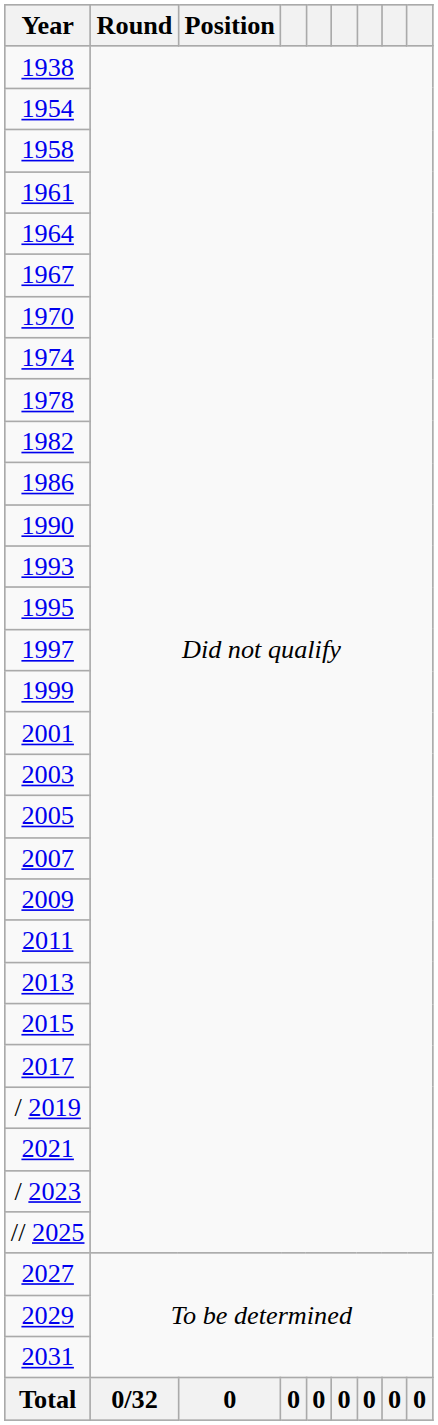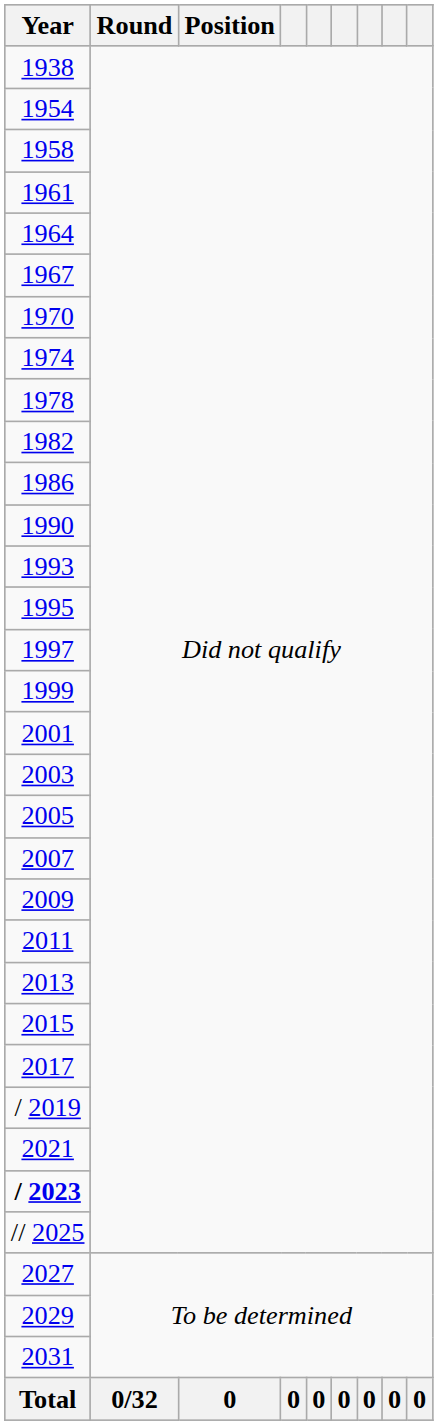/ 2023 | Year: normal -> bold
